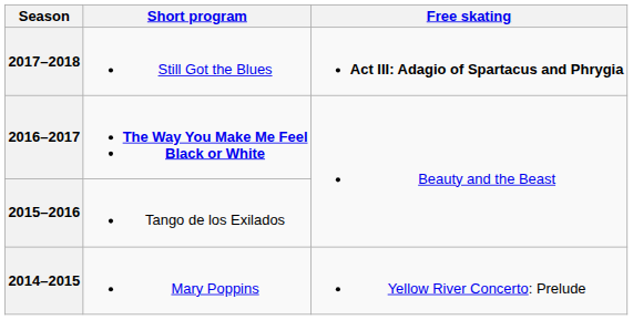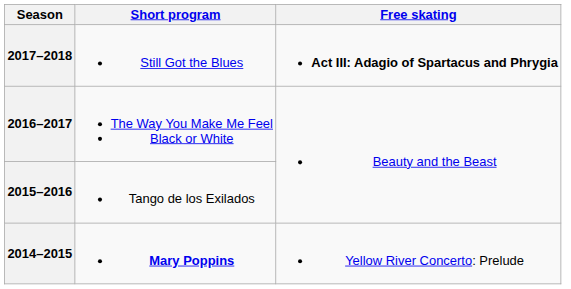2016–2017 | Short program: bold -> normal
2014–2015 | Short program: normal -> bold
